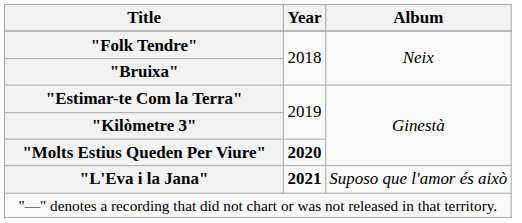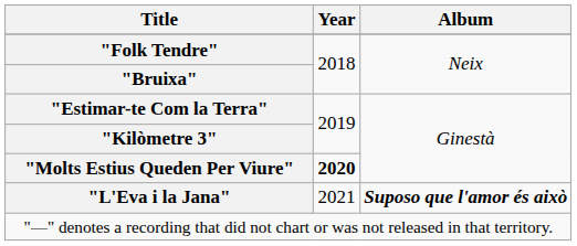"L'Eva i la Jana" | Year: bold -> normal
"L'Eva i la Jana" | Album: normal -> bold
